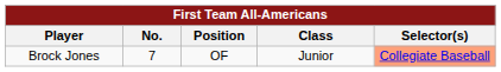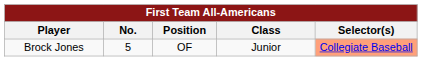Brock Jones | No.: 7 -> 5
